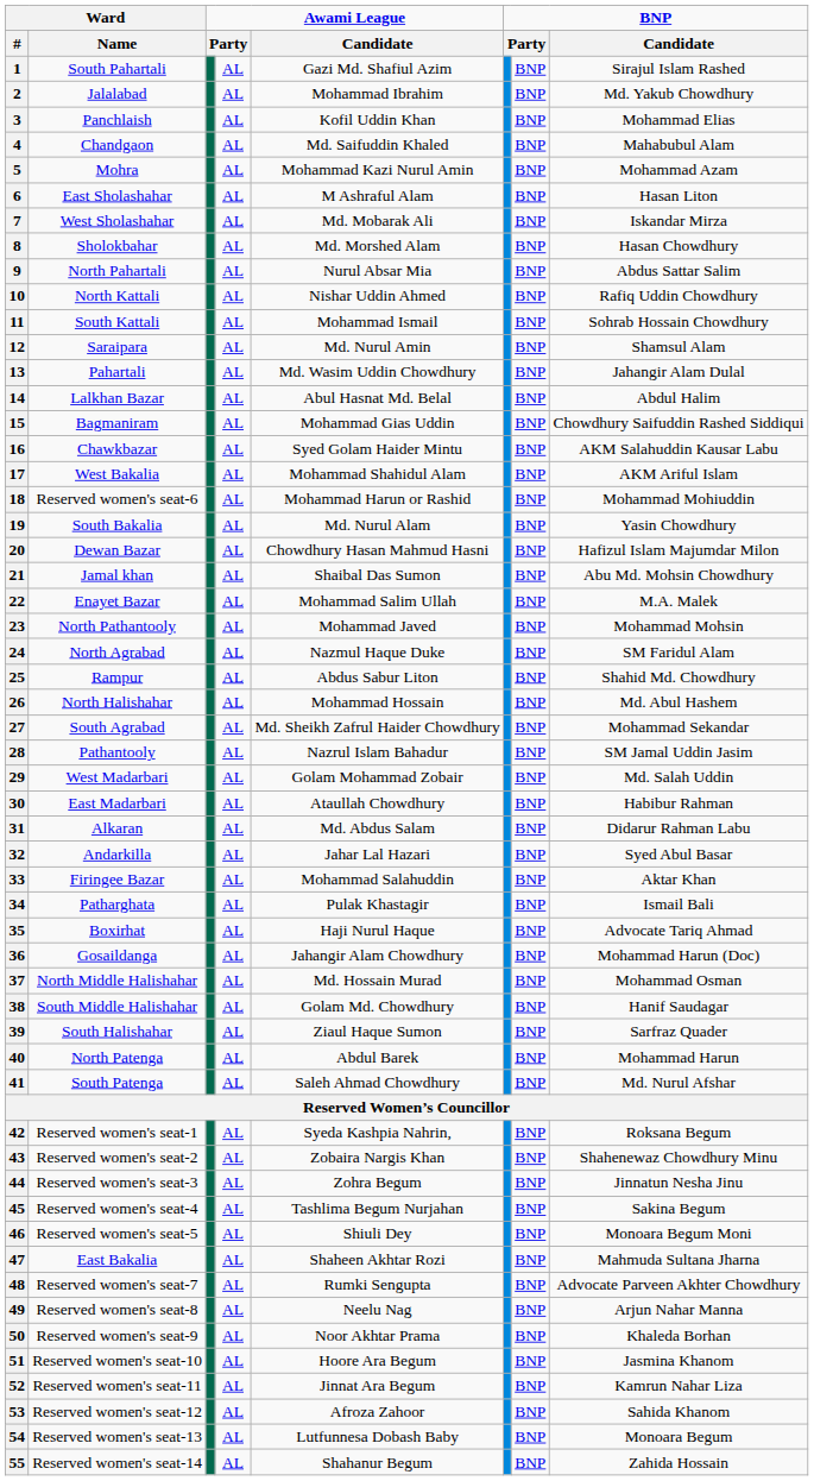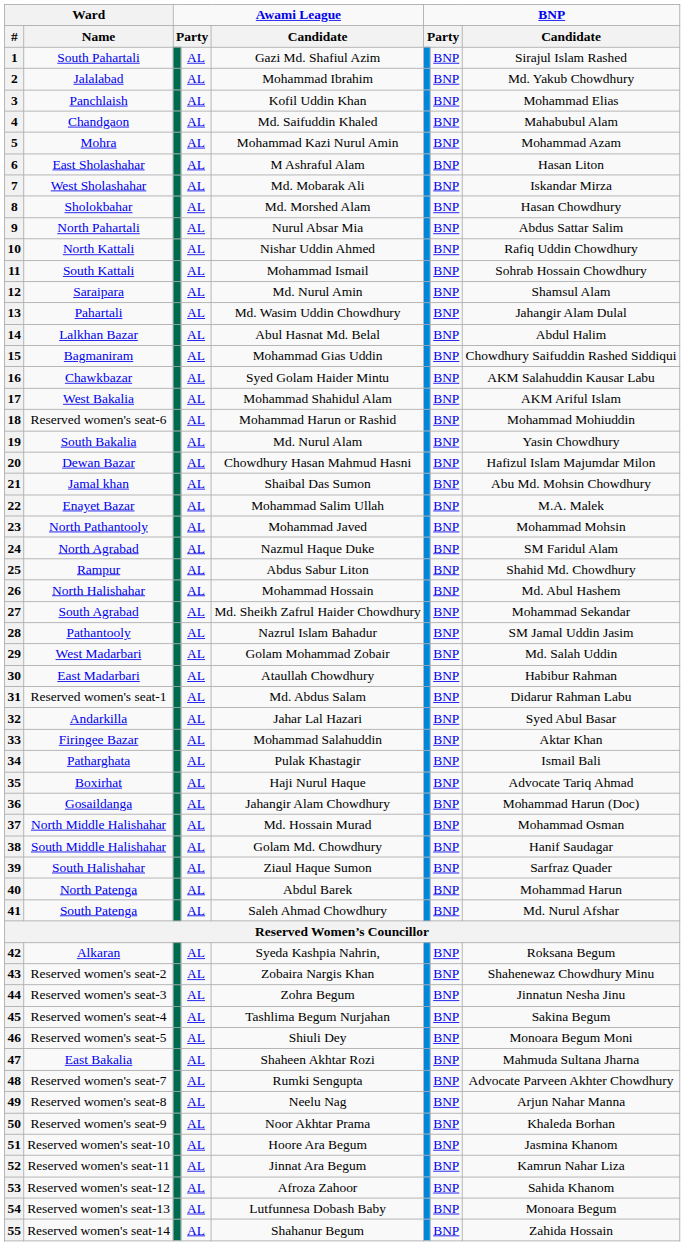31 | column 2: Alkaran -> Reserved women's seat-1
42 | column 2: Reserved women's seat-1 -> Alkaran
